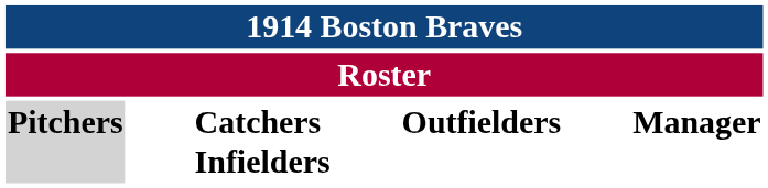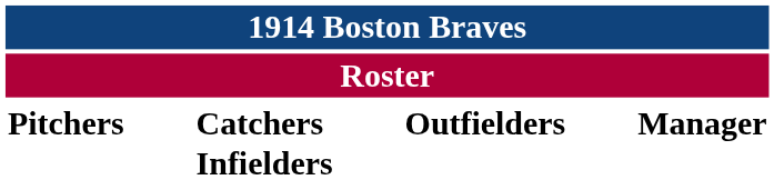Pitchers | column 1: lightgrey background -> no background
